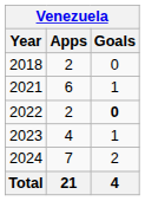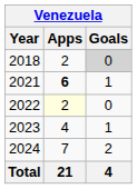2018 | Goals: no background -> lightgrey background
2021 | Apps: normal -> bold
2022 | Apps: no background -> lightyellow background
2022 | Goals: bold -> normal
